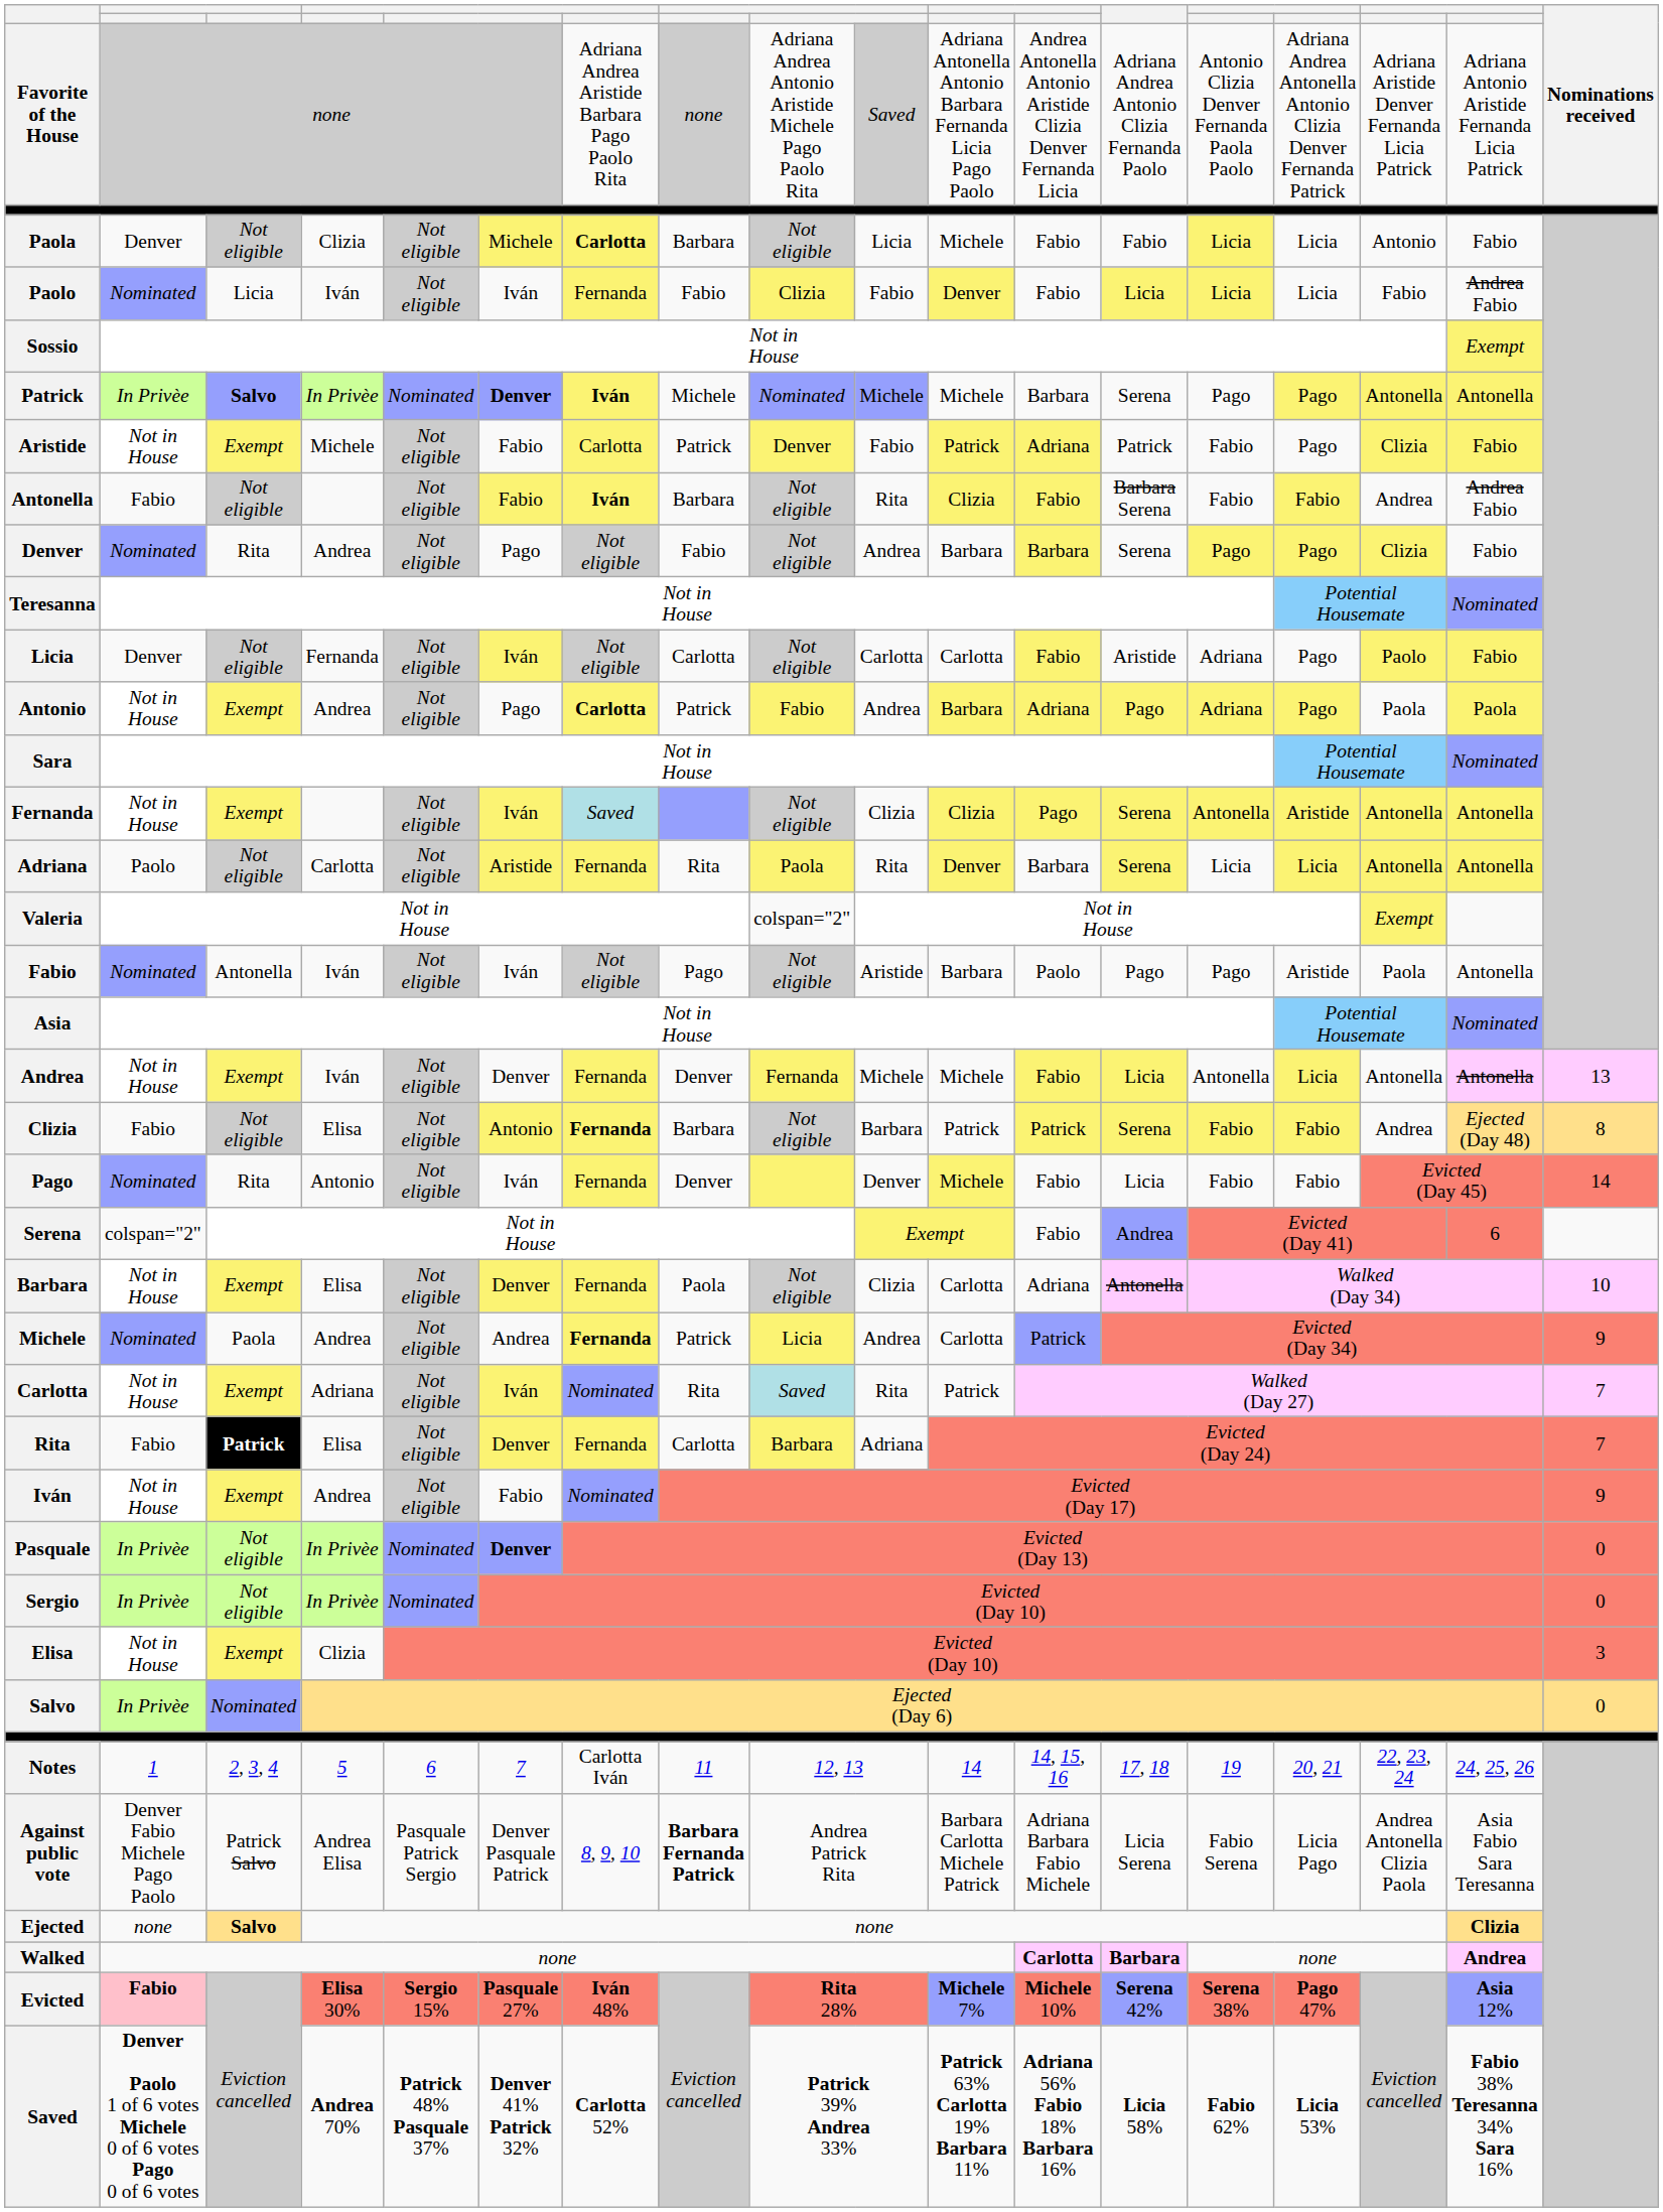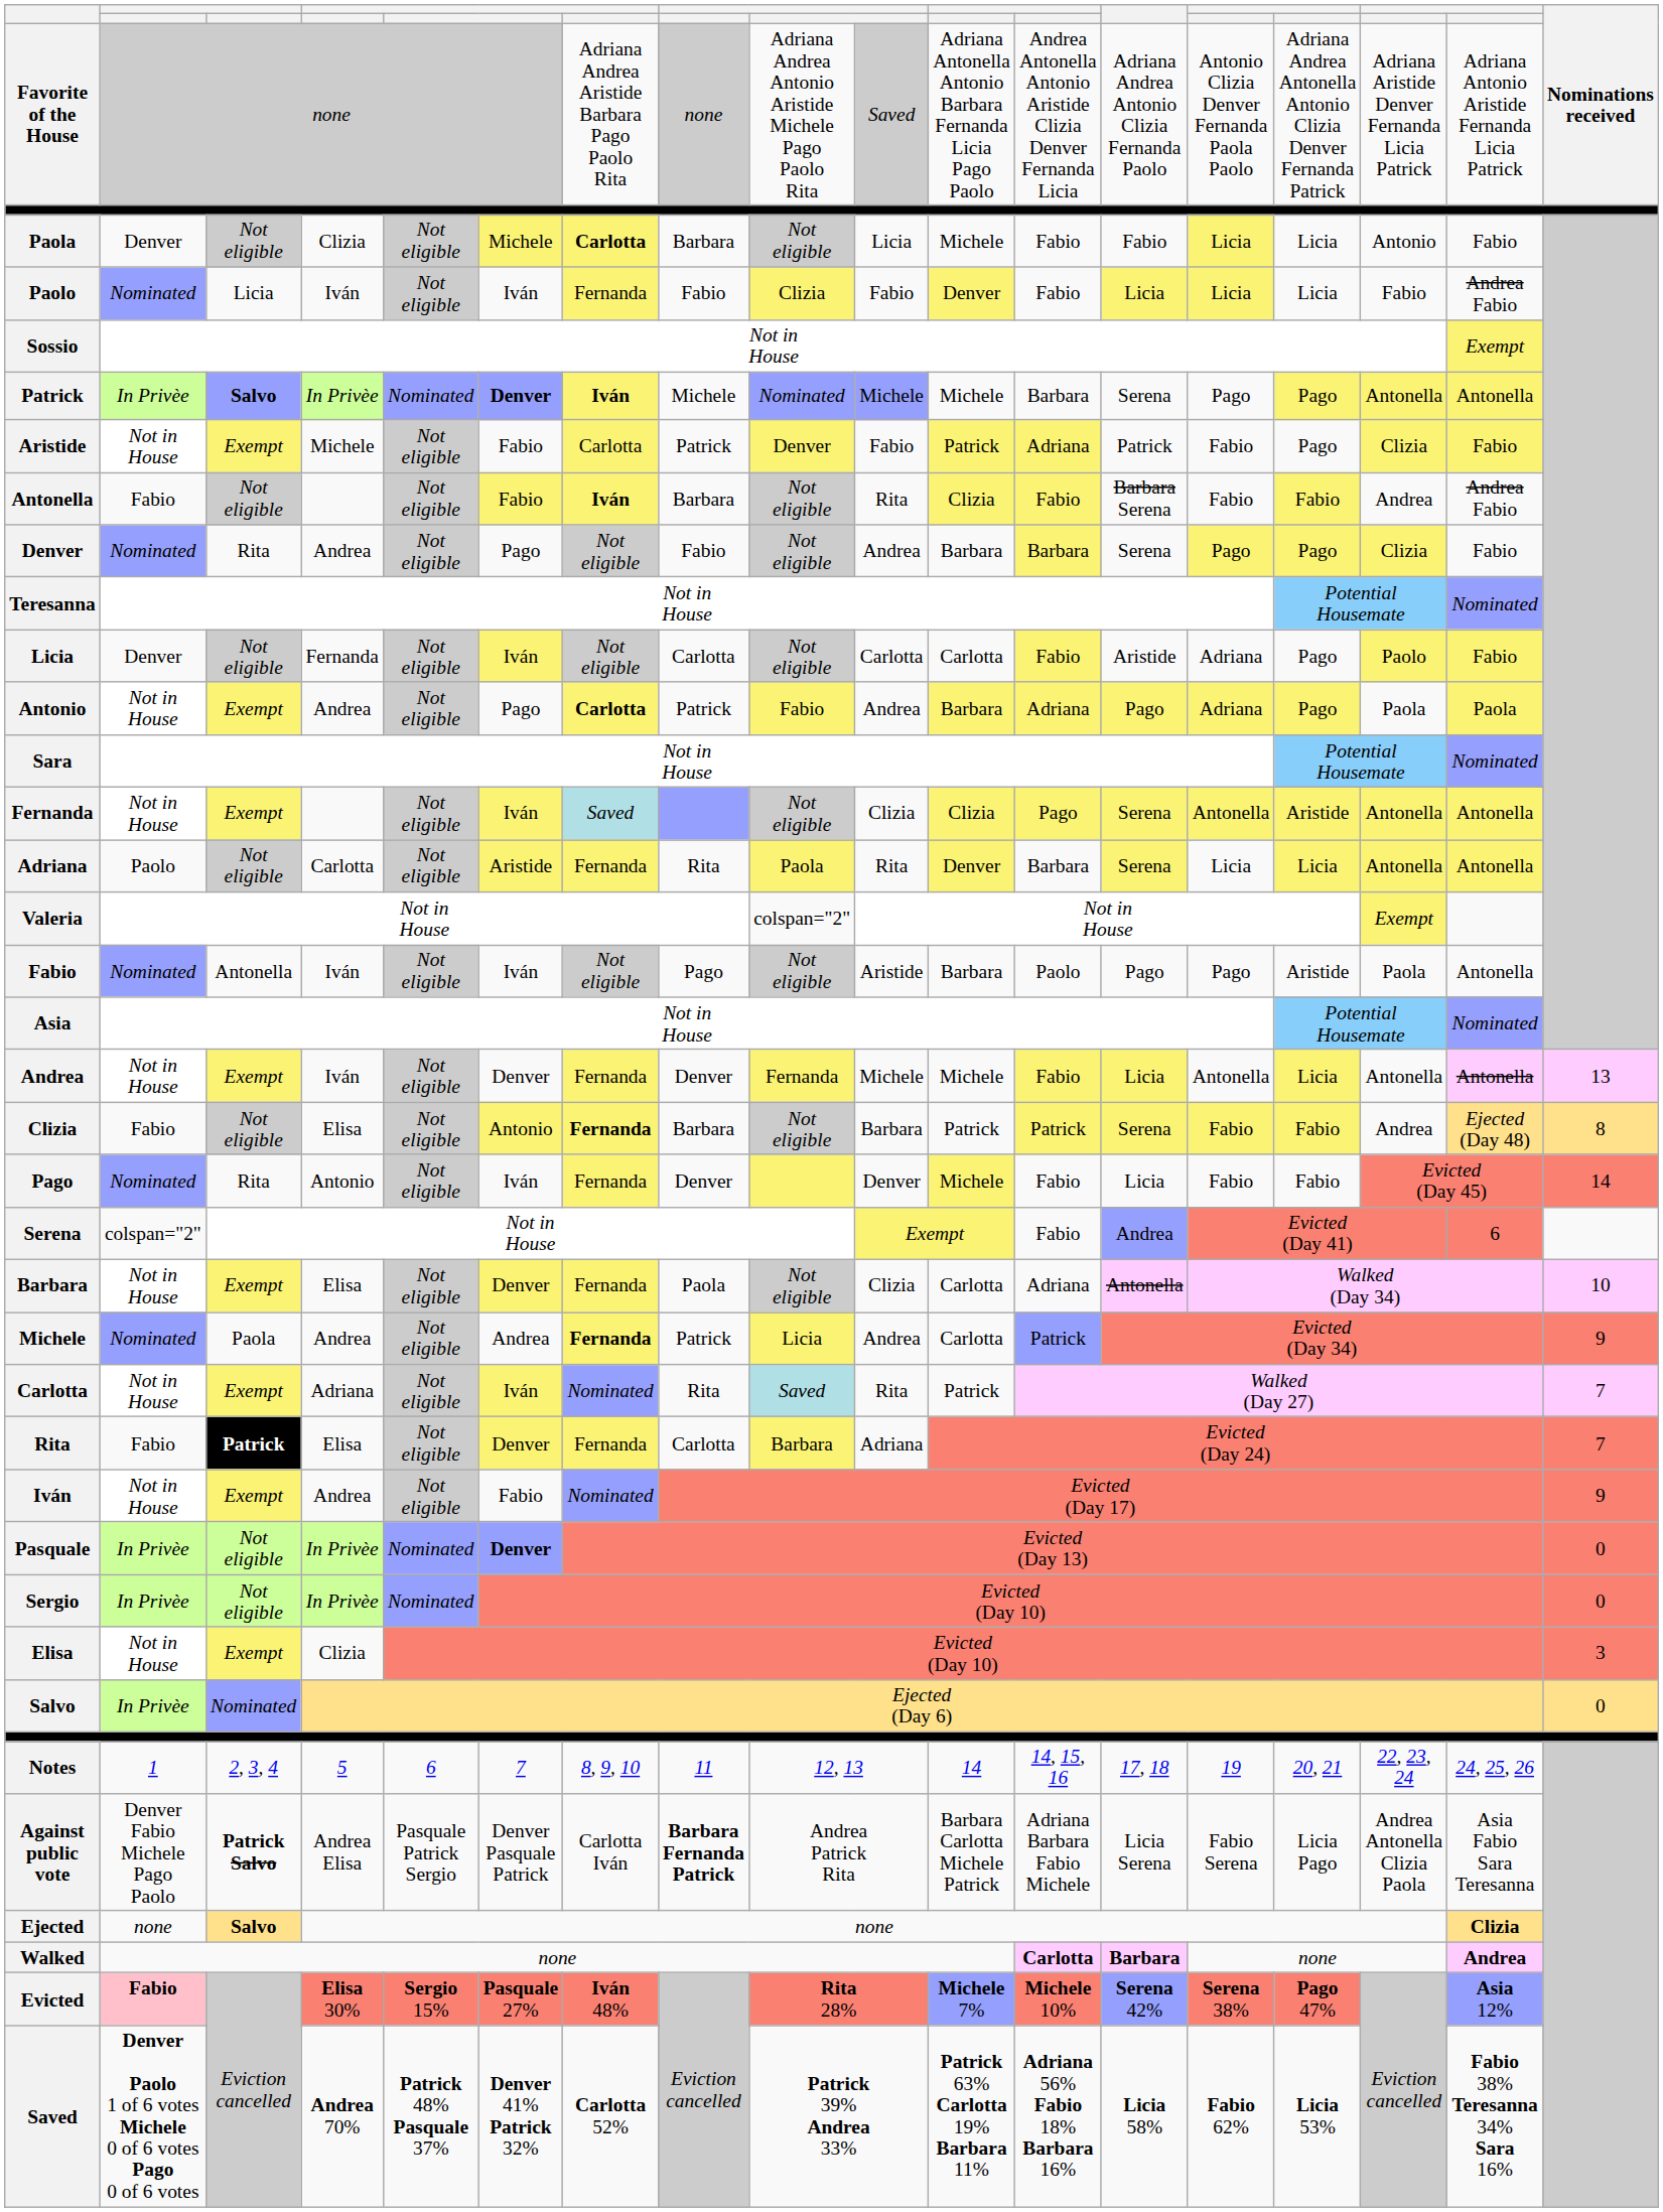Notes | column 7: Carlotta Iván -> 8, 9, 10
Against public vote | column 3: normal -> bold
Against public vote | column 7: 8, 9, 10 -> Carlotta Iván
